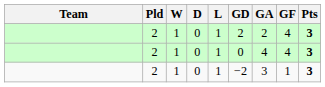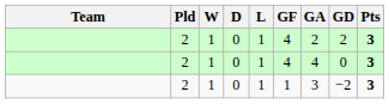columns swapped: GF <-> GD
